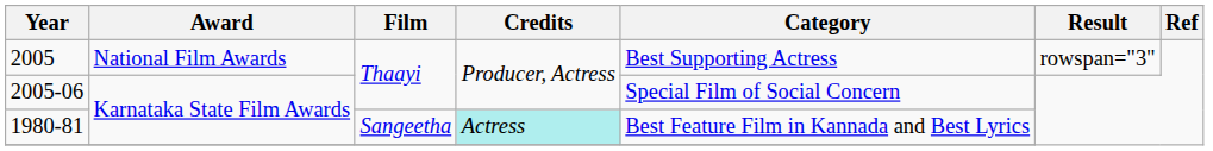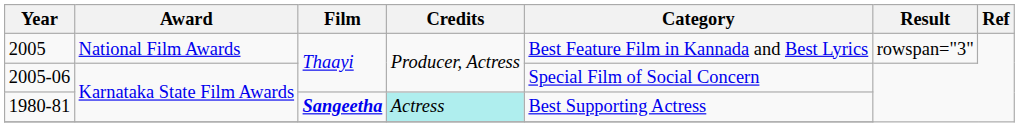2005 | Category: Best Supporting Actress -> Best Feature Film in Kannada and Best Lyrics
1980-81 | Film: normal -> bold
1980-81 | Category: Best Feature Film in Kannada and Best Lyrics -> Best Supporting Actress
